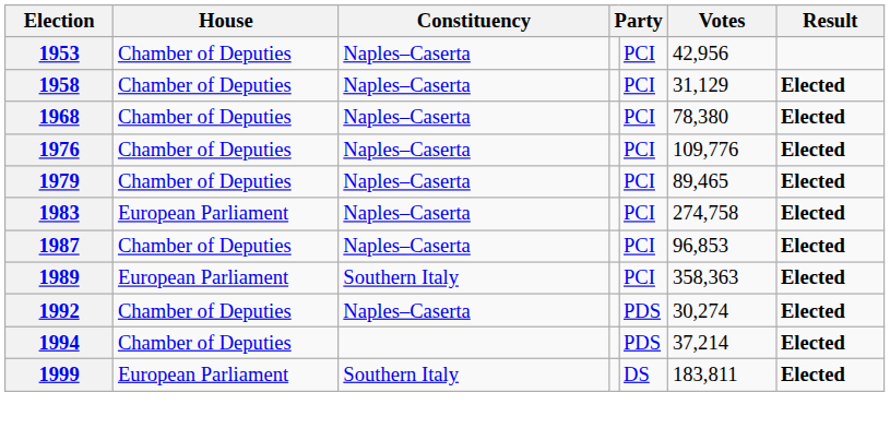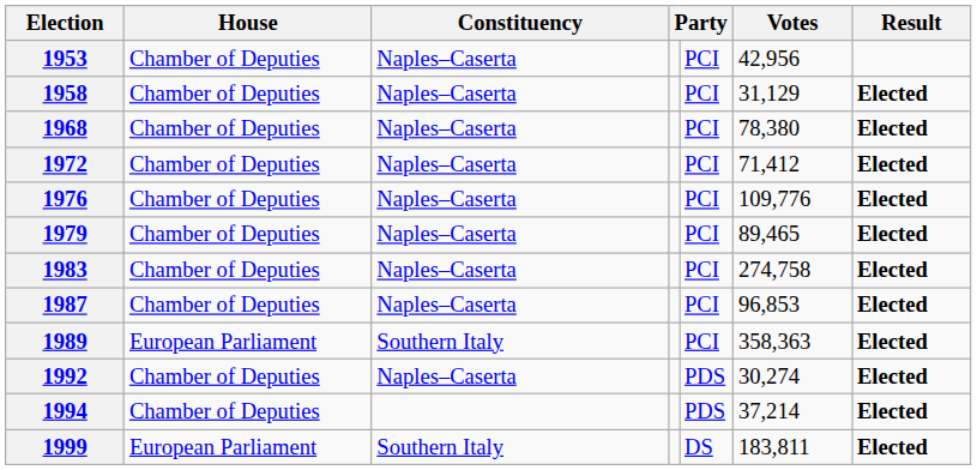+ row: 1972 | Chamber of Deputies | Naples–Caserta | PCI | 71,412 | Elected
1983 | House: European Parliament -> Chamber of Deputies
